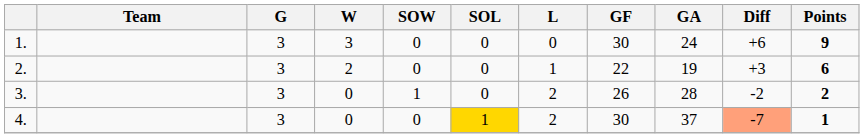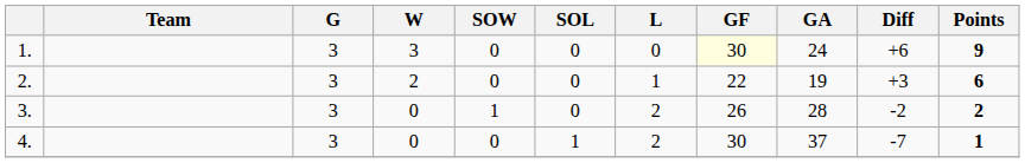1. | GF: no background -> lightyellow background
4. | SOL: gold background -> no background
4. | Diff: lightsalmon background -> no background
